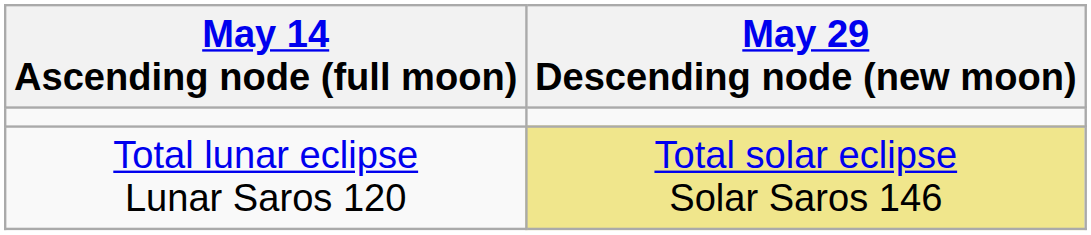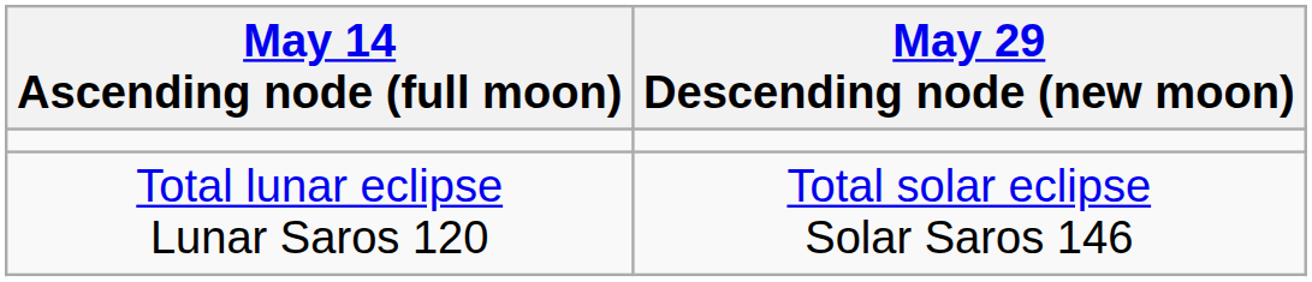row 3 | May 29 Descending node (new moon): khaki background -> no background
